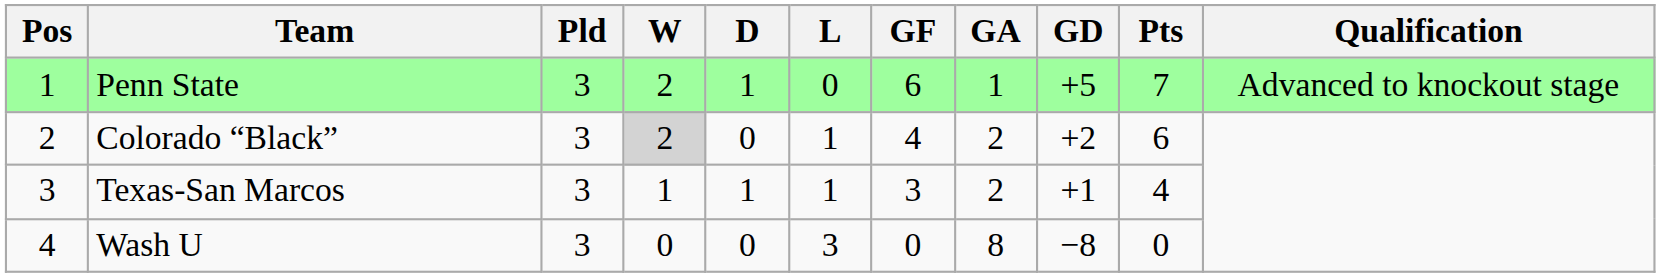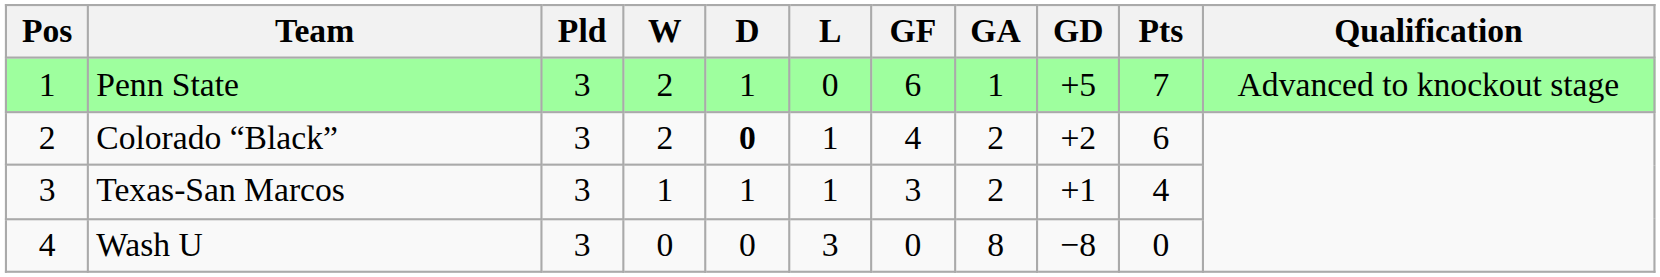Colorado “Black” | W: lightgrey background -> no background
Colorado “Black” | D: normal -> bold
